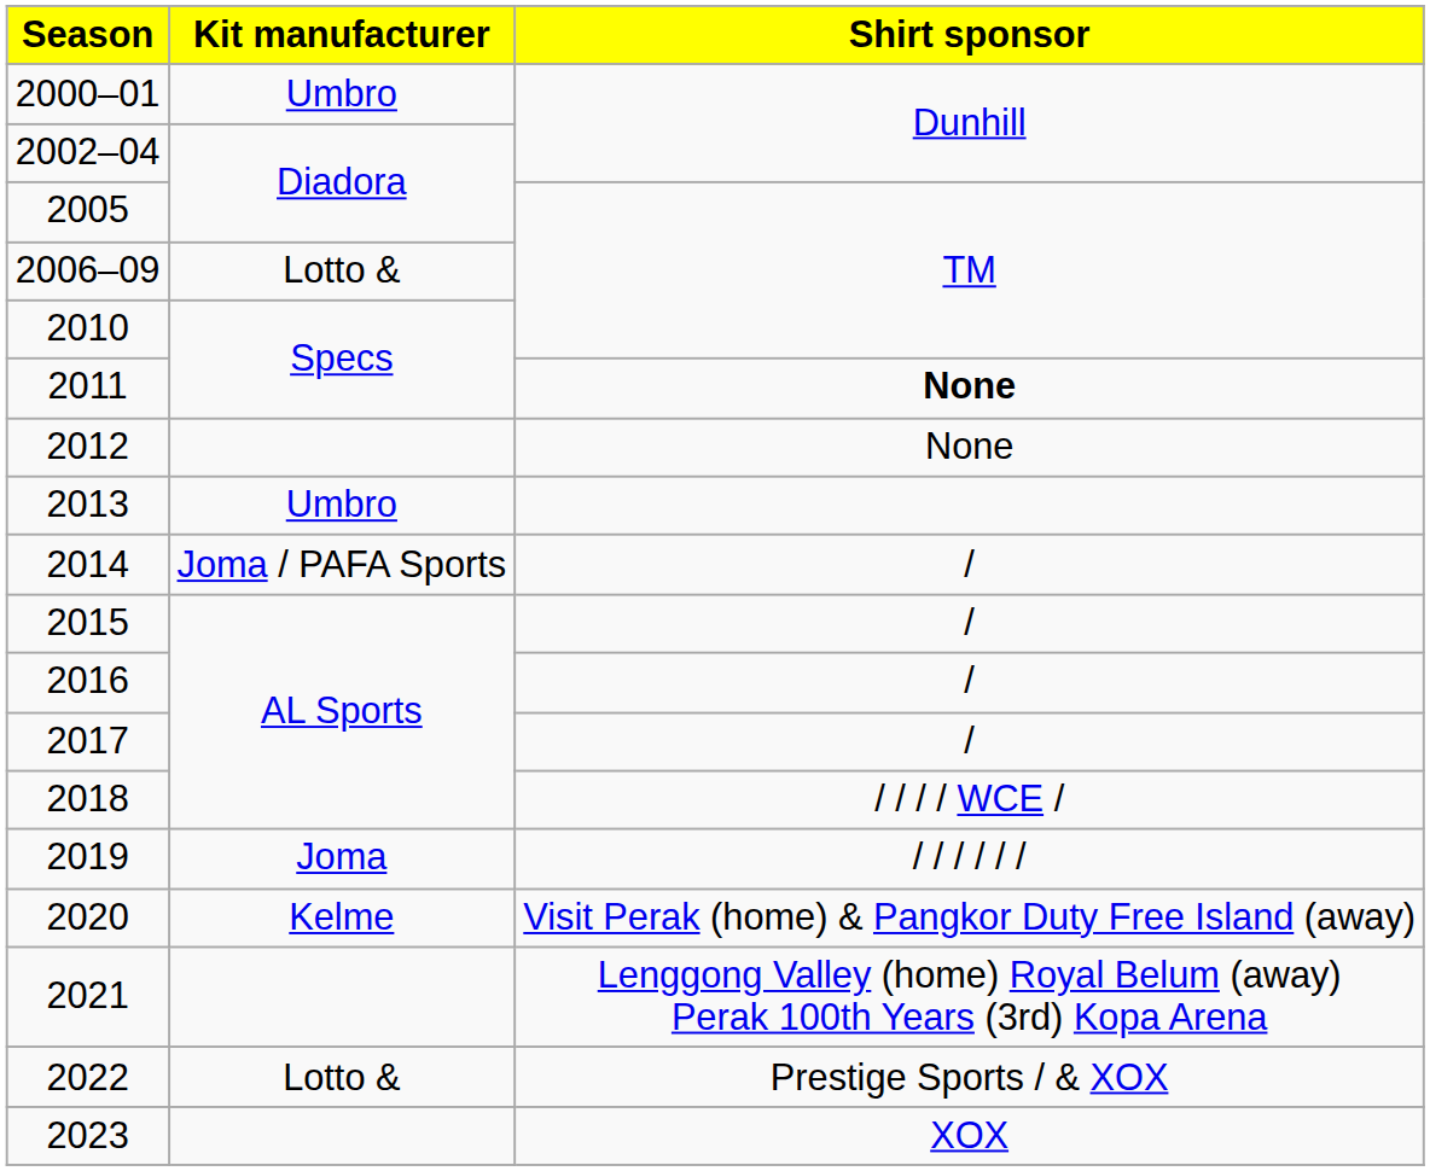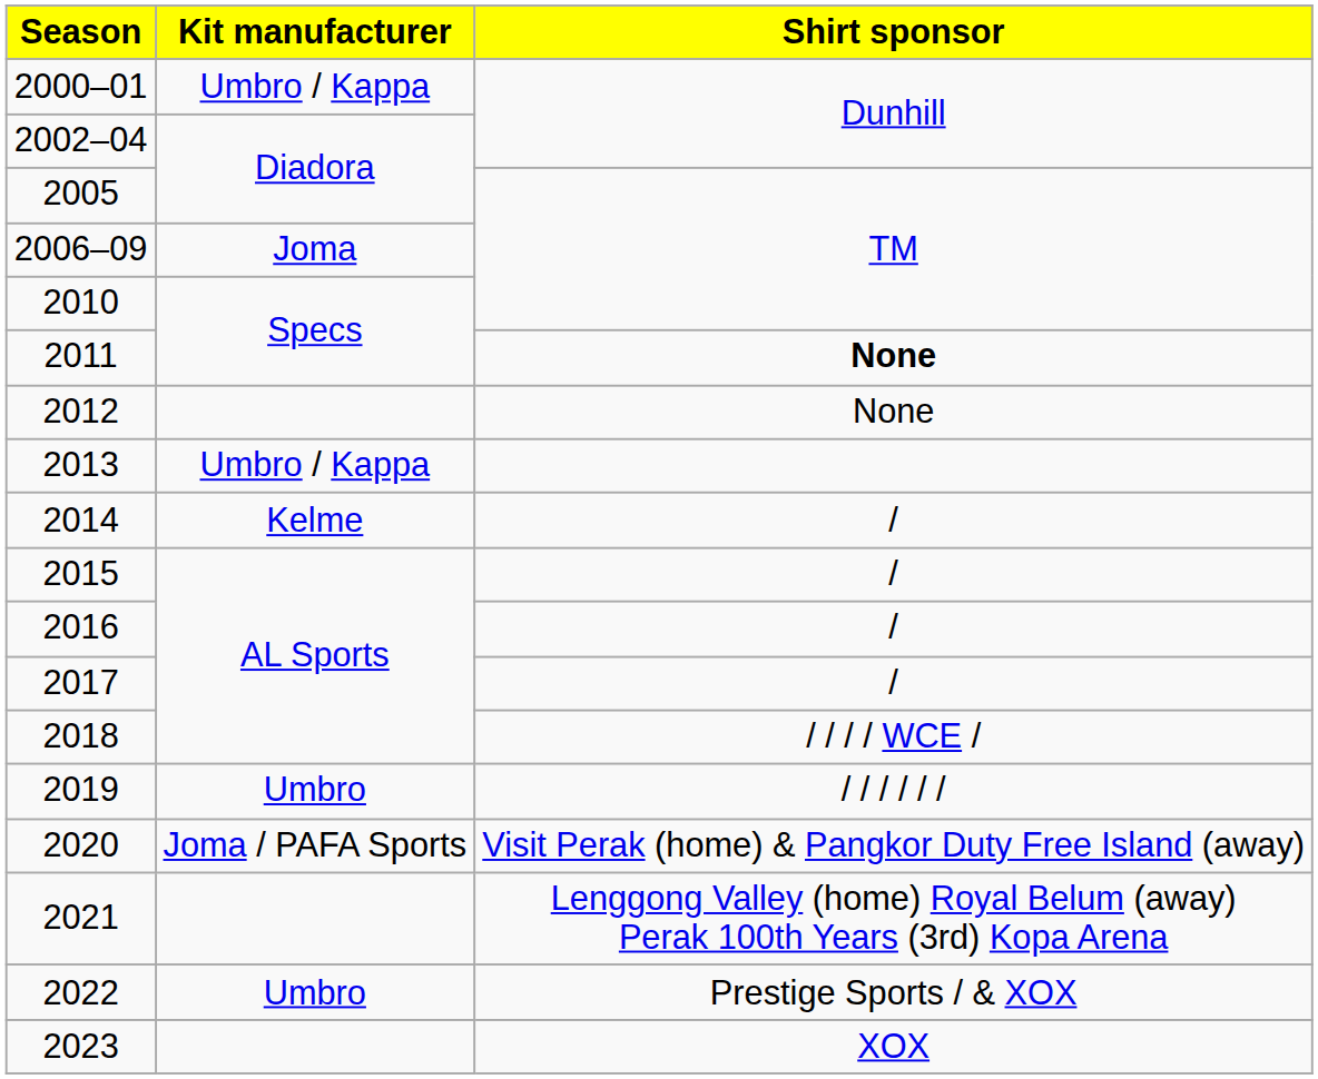2000–01 | Kit manufacturer: Umbro -> Umbro / Kappa
2006–09 | Kit manufacturer: Lotto & -> Joma
2013 | Kit manufacturer: Umbro -> Umbro / Kappa
2014 | Kit manufacturer: Joma / PAFA Sports -> Kelme
2019 | Kit manufacturer: Joma -> Umbro
2020 | Kit manufacturer: Kelme -> Joma / PAFA Sports
2022 | Kit manufacturer: Lotto & -> Umbro
